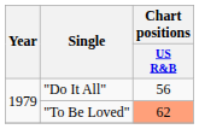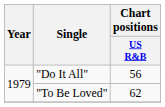"To Be Loved" | Chart positions / US R&B: lightsalmon background -> no background
